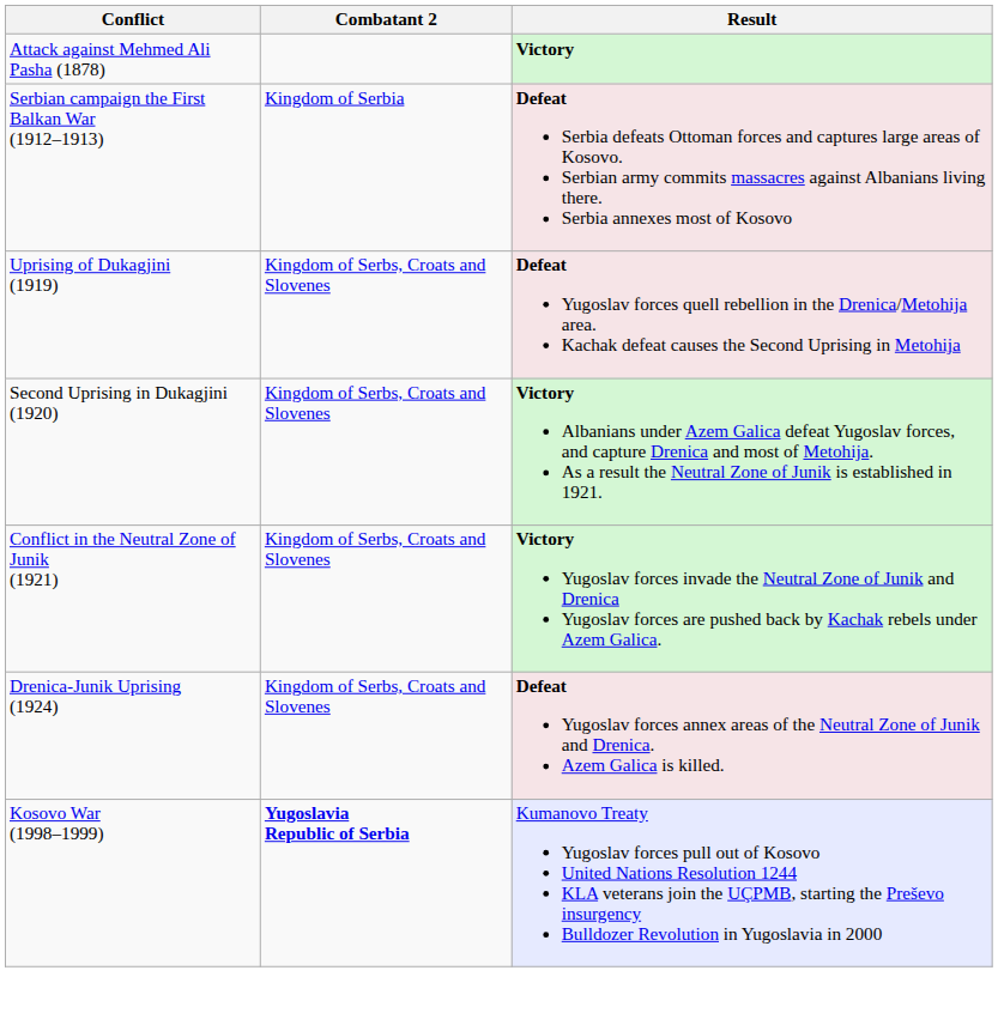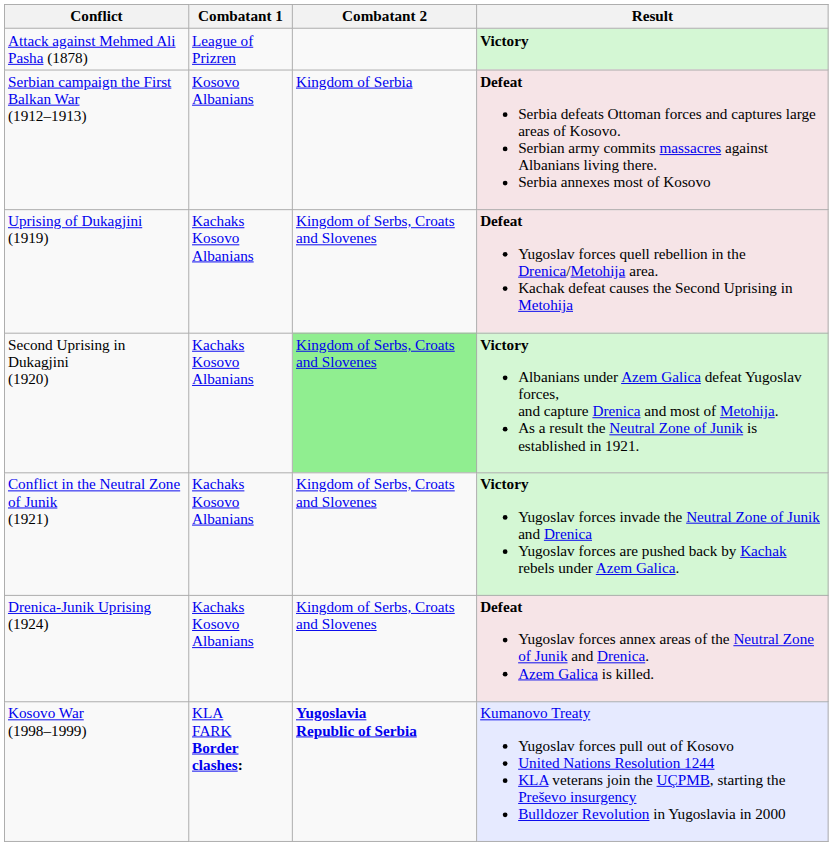+ column: Combatant 1 | League of Prizren | Kosovo Albanians | Kachaks Kosovo Albanians | Kachaks Kosovo Albanians | Kachaks Kosovo Albanians | Kachaks Kosovo Albanians | KLA FARK Border clashes:
Second Uprising in Dukagjini (1920) | Combatant 2: no background -> lightgreen background
